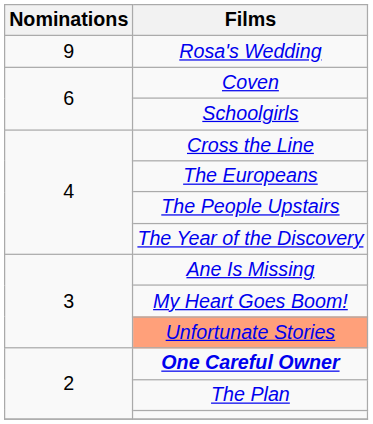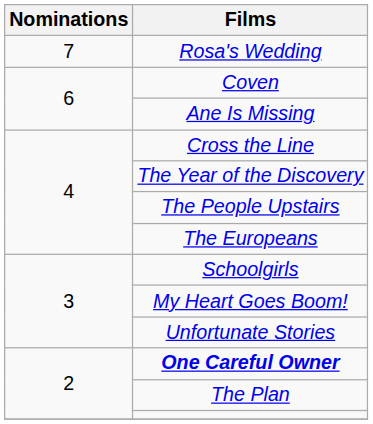row 2 | Nominations: 9 -> 7
row 4 | Films: Schoolgirls -> Ane Is Missing
row 6 | Films: The Europeans -> The Year of the Discovery
row 8 | Films: The Year of the Discovery -> The Europeans
row 9 | Films: Ane Is Missing -> Schoolgirls
row 11 | Films: lightsalmon background -> no background
